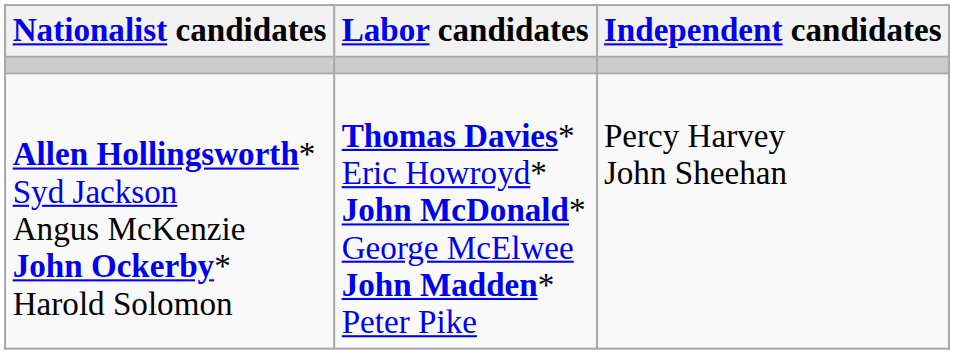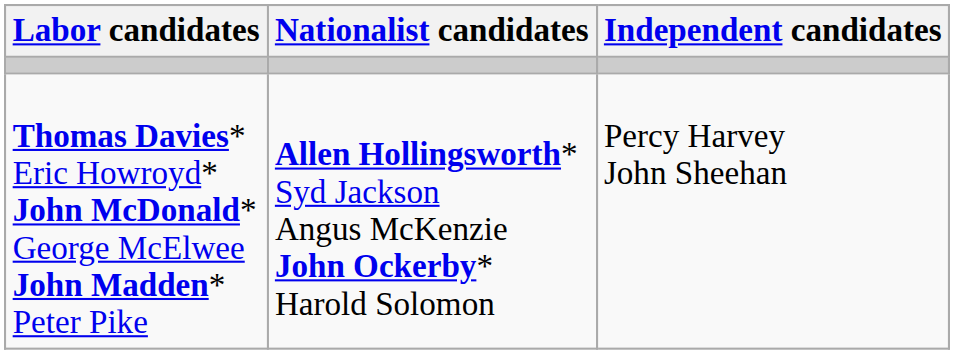columns swapped: Labor candidates <-> Nationalist candidates
